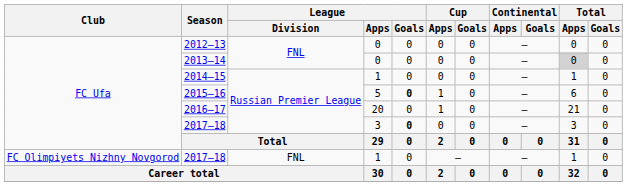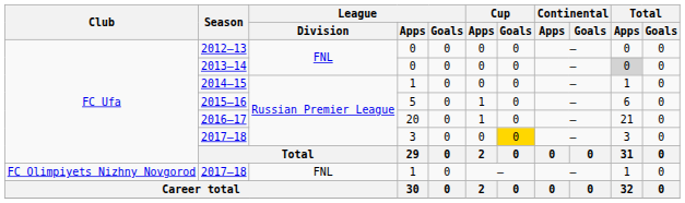2015–16 | League / Goals: bold -> normal
2017–18 / 3 | League / Goals: bold -> normal
2017–18 / 3 | Cup / Goals: no background -> gold background
